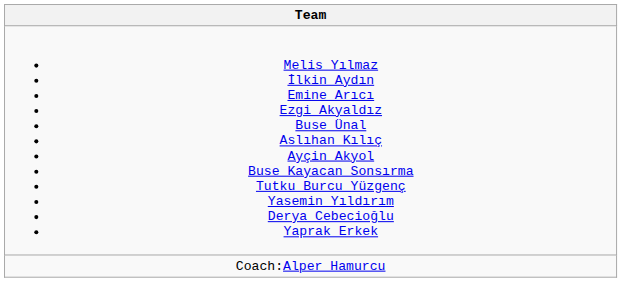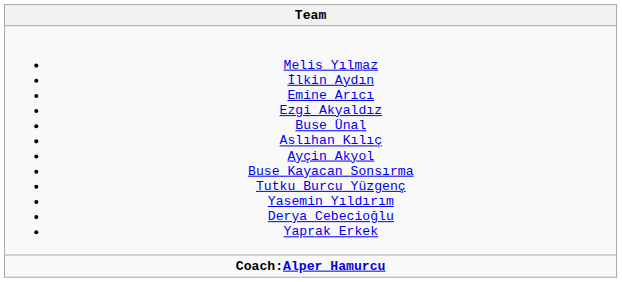row 3 | column 1: normal -> bold
